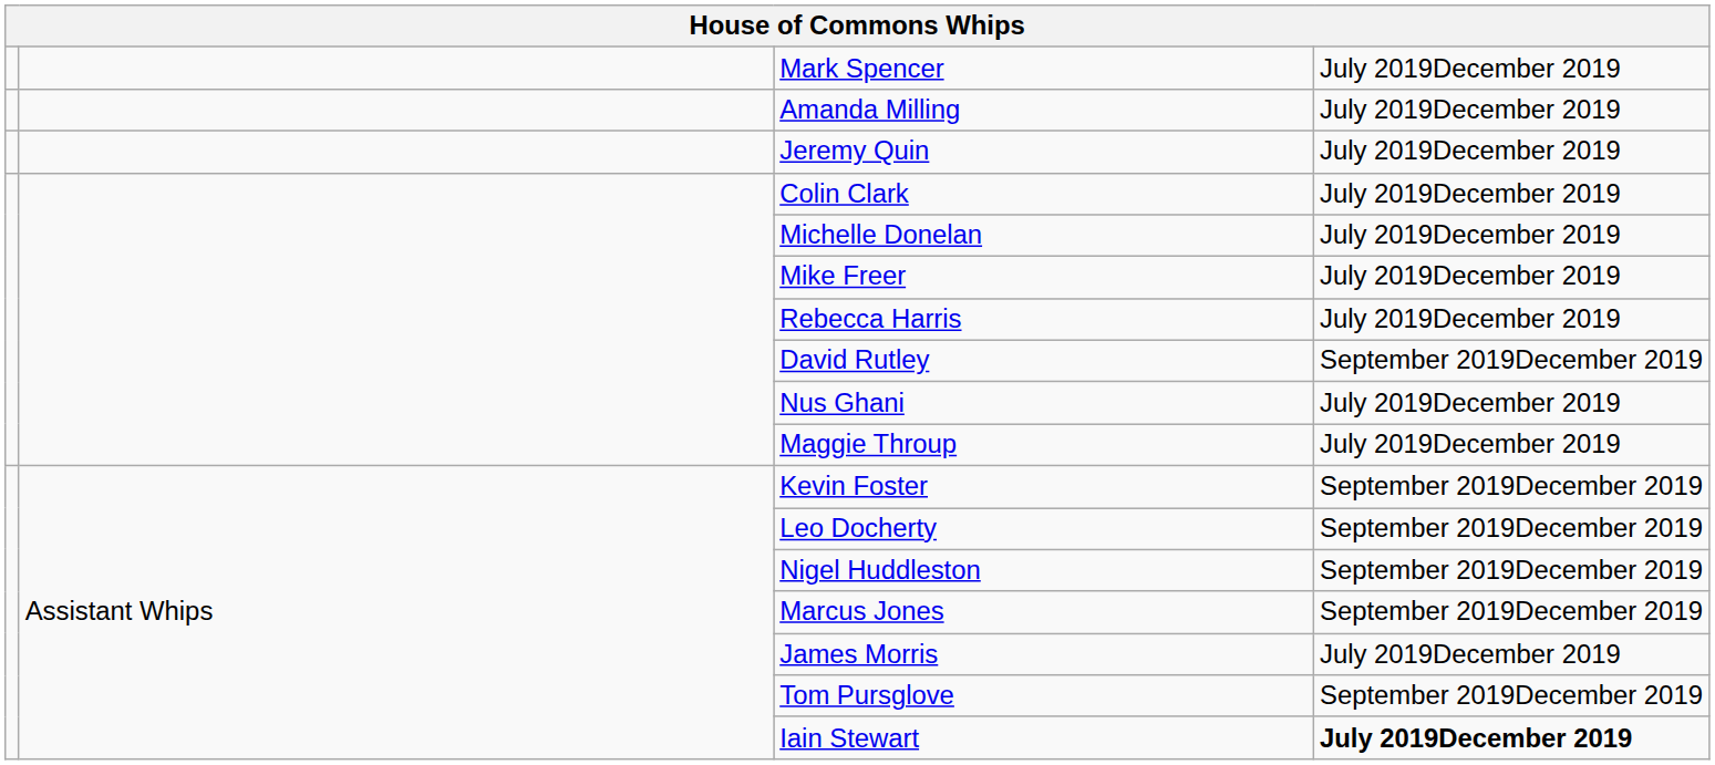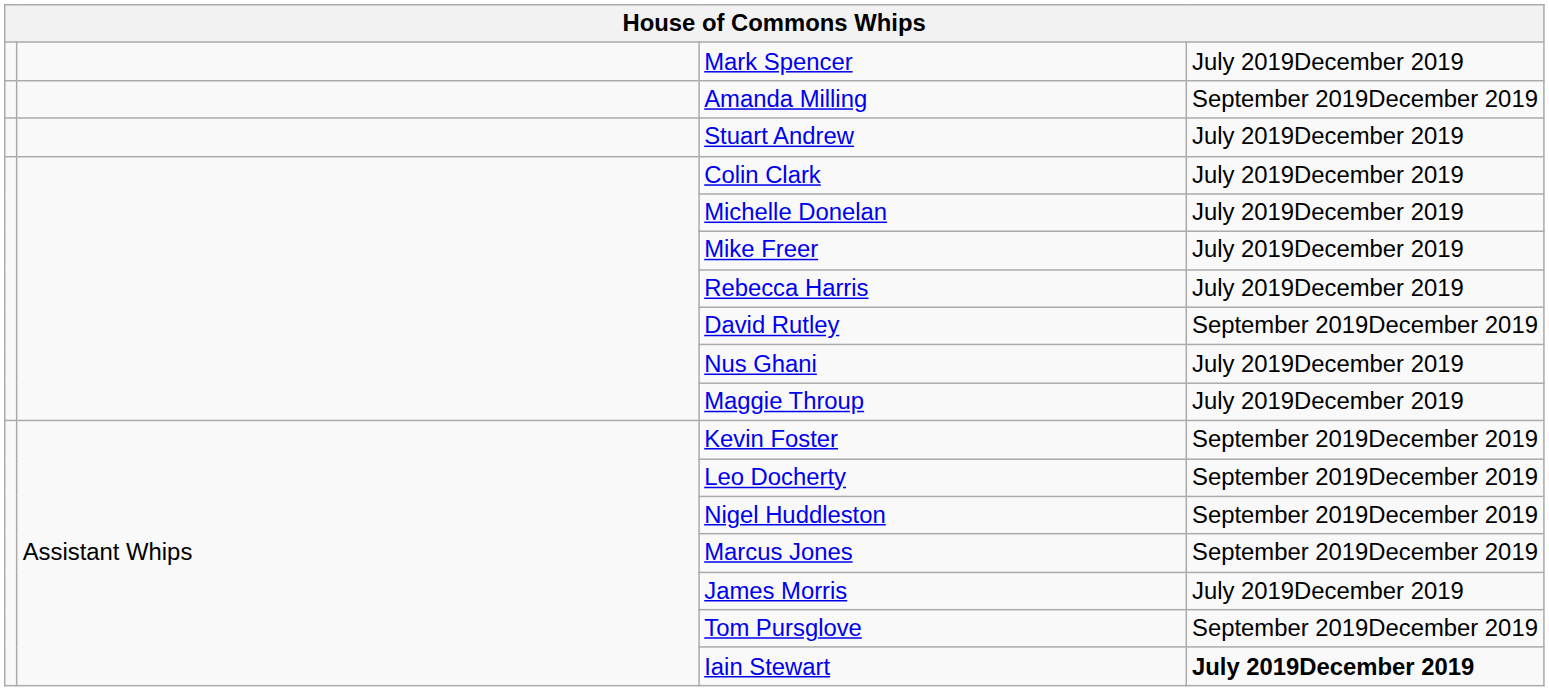Amanda Milling | column 4: July 2019December 2019 -> September 2019December 2019
- row: Jeremy Quin | July 2019December 2019
+ row: Stuart Andrew | July 2019December 2019
